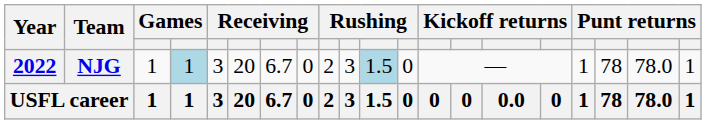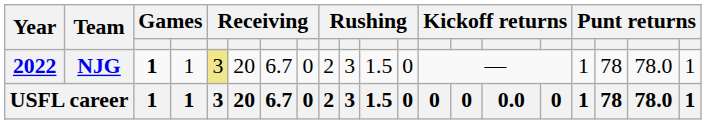NJG | column 3: normal -> bold
NJG | column 4: lightblue background -> no background
NJG | column 5: no background -> khaki background
NJG | column 11: lightblue background -> no background
